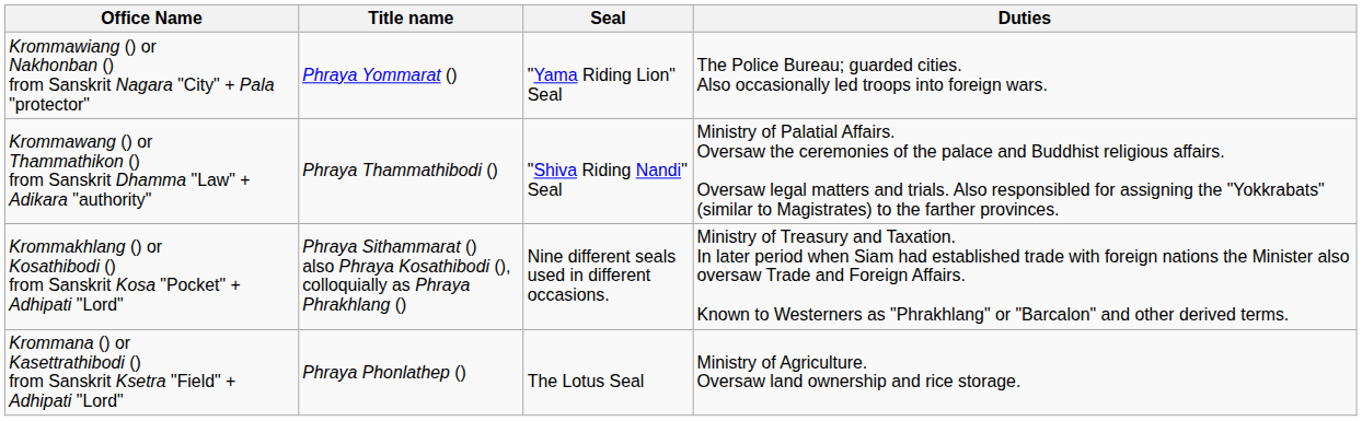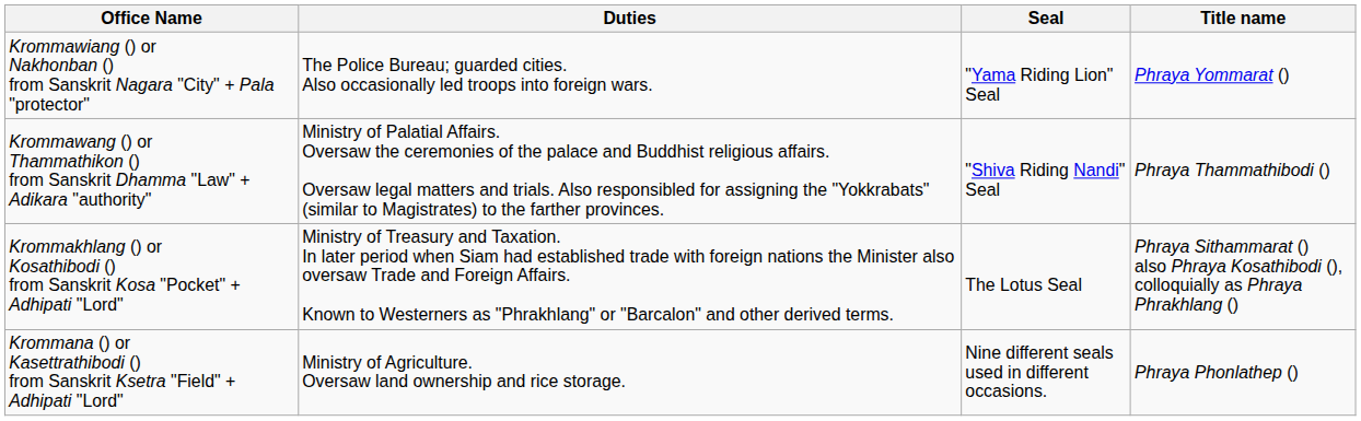columns swapped: Title name <-> Duties
row 4 | Seal: Nine different seals used in different occasions. -> The Lotus Seal
row 5 | Seal: The Lotus Seal -> Nine different seals used in different occasions.
